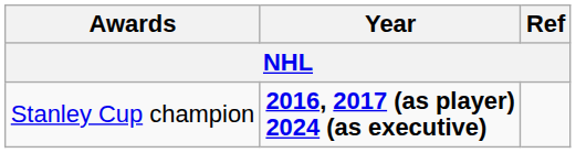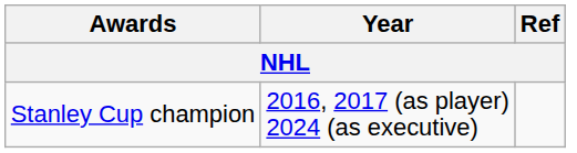Stanley Cup champion | Year: bold -> normal
